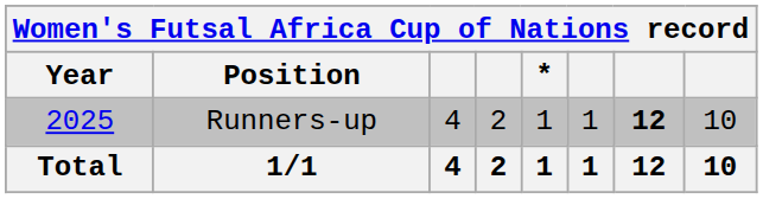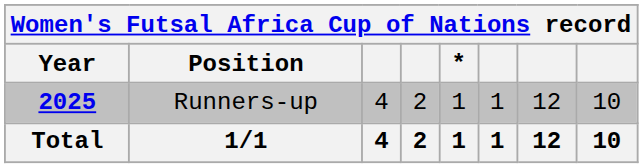Runners-up | Year: normal -> bold
Runners-up | column 7: bold -> normal
